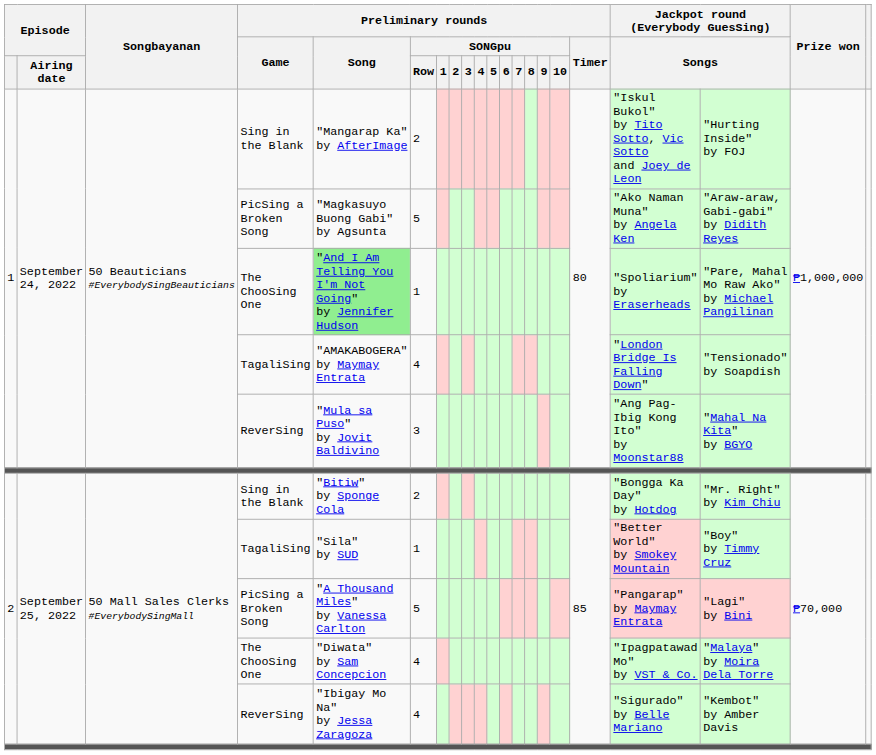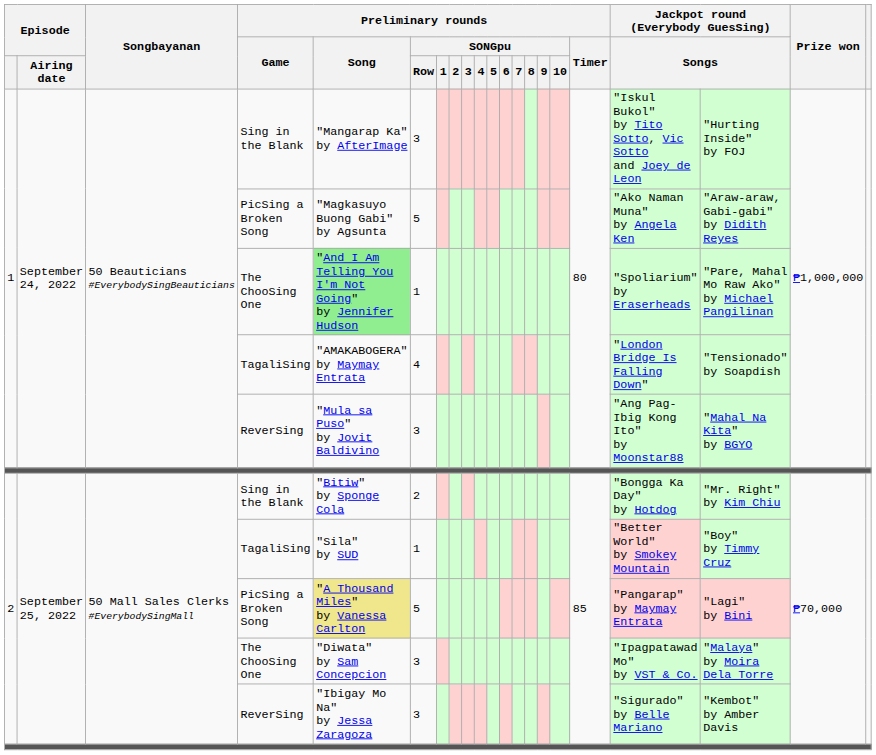1 / Sing in the Blank | Preliminary rounds / SONGpu / Row: 2 -> 3
2 / PicSing a Broken Song | Preliminary rounds / Song: no background -> khaki background
2 / The ChooSing One | Preliminary rounds / SONGpu / Row: 4 -> 3
2 / ReverSing | Preliminary rounds / SONGpu / Row: 4 -> 3
